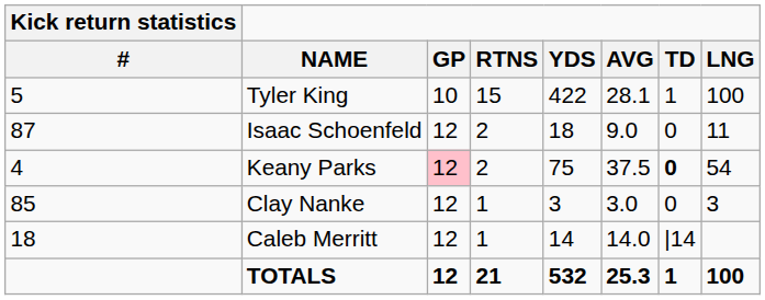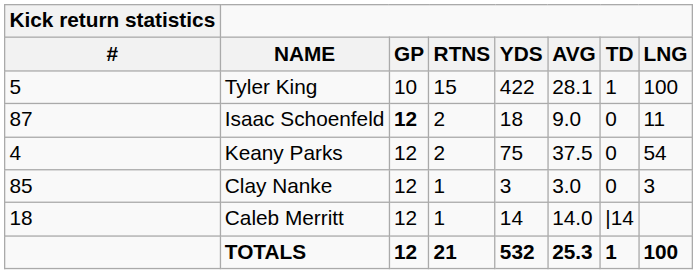Isaac Schoenfeld | GP: normal -> bold
Keany Parks | GP: pink background -> no background
Keany Parks | TD: bold -> normal
